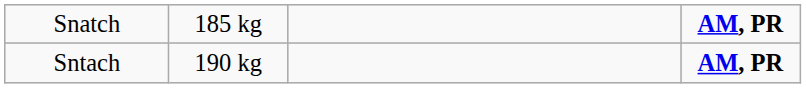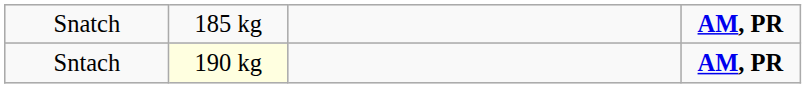Sntach | column 2: no background -> lightyellow background
